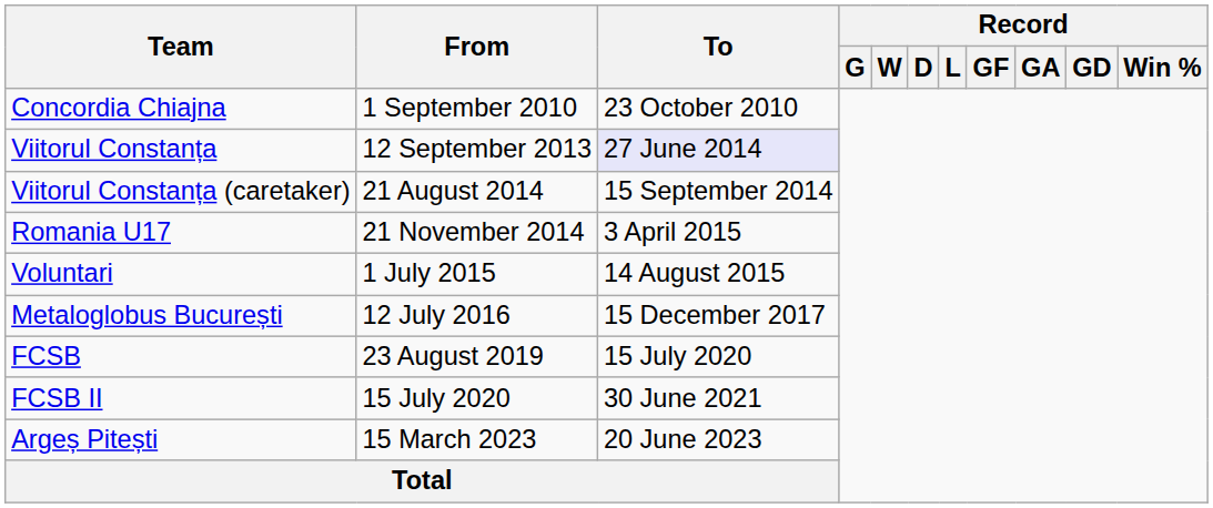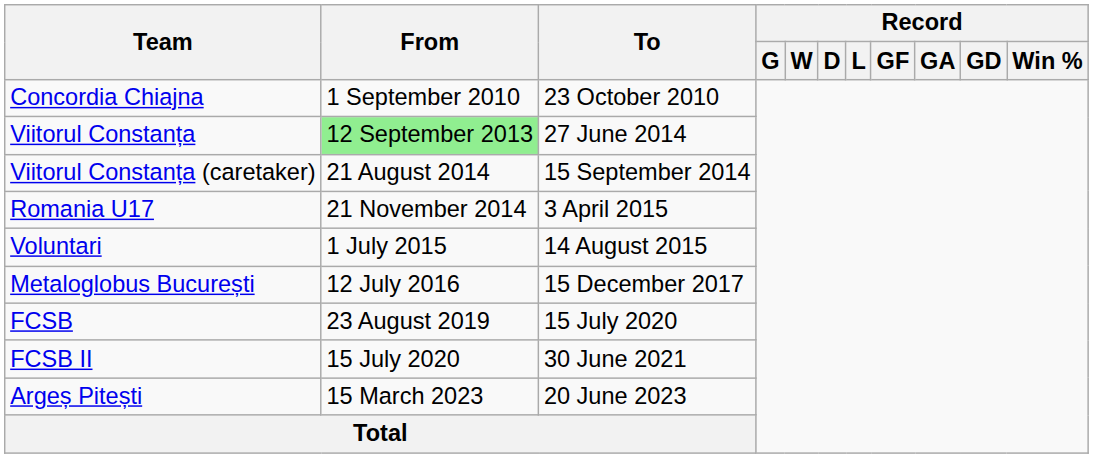Viitorul Constanța | From: no background -> lightgreen background
Viitorul Constanța | To: lavender background -> no background
